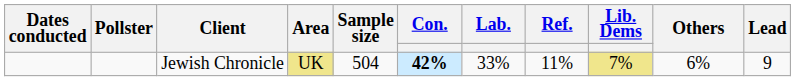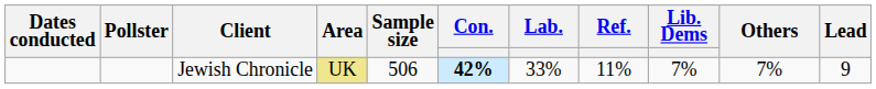Jewish Chronicle | Sample size: 504 -> 506
Jewish Chronicle | Lib. Dems: khaki background -> no background
Jewish Chronicle | Others: 6% -> 7%
